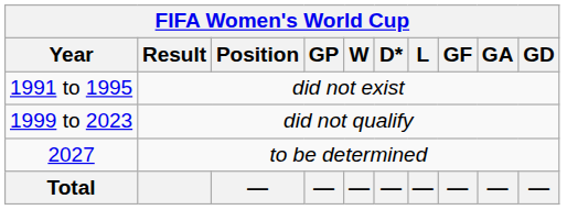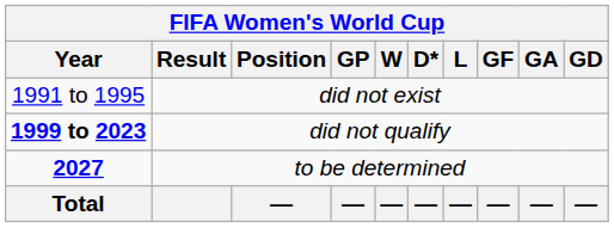1999 to 2023 | Year: normal -> bold
2027 | Year: normal -> bold
